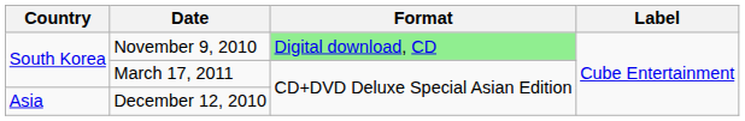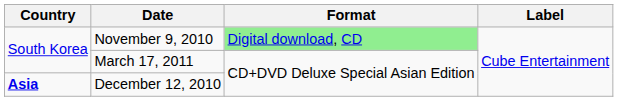December 12, 2010 | Country: normal -> bold
